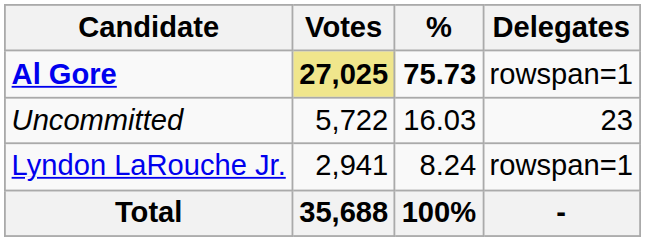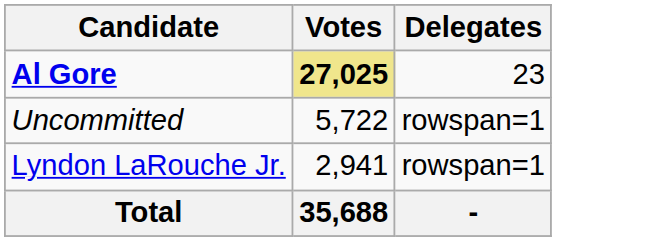- column: % | 75.73 | 16.03 | 8.24 | 100%
Al Gore | Delegates: rowspan=1 -> 23
Uncommitted | Delegates: 23 -> rowspan=1
